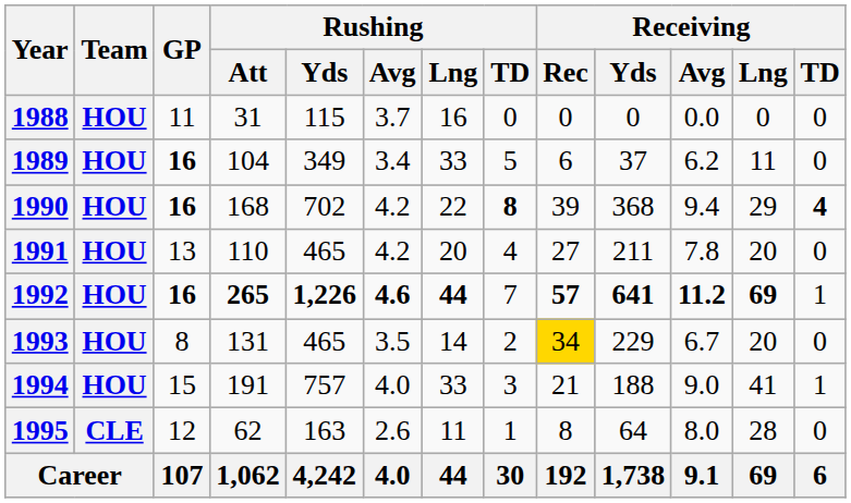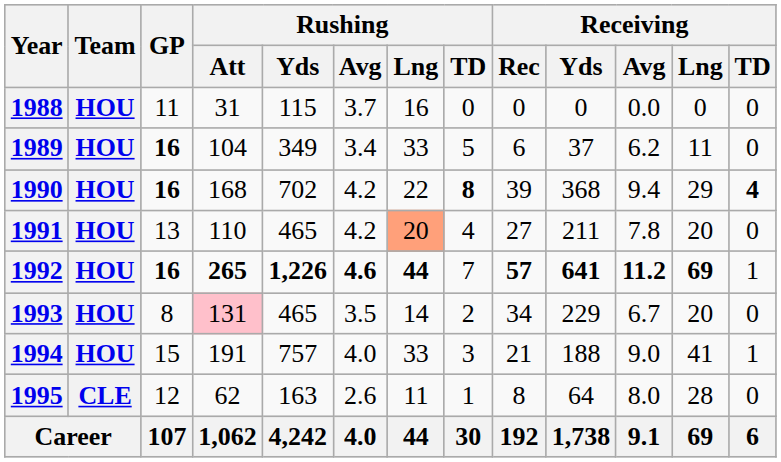1991 | Rushing / Lng: no background -> lightsalmon background
1993 | Rushing / Att: no background -> pink background
1993 | Receiving / Rec: gold background -> no background
